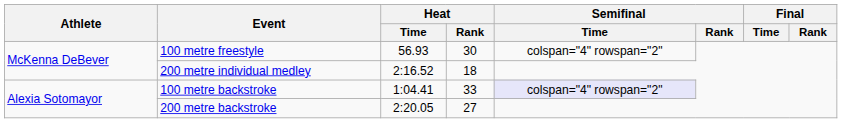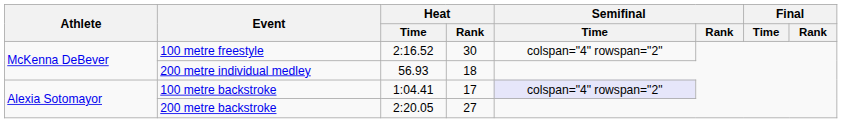100 metre freestyle | Heat / Time: 56.93 -> 2:16.52
200 metre individual medley | Heat / Time: 2:16.52 -> 56.93
100 metre backstroke | Heat / Rank: 33 -> 17
